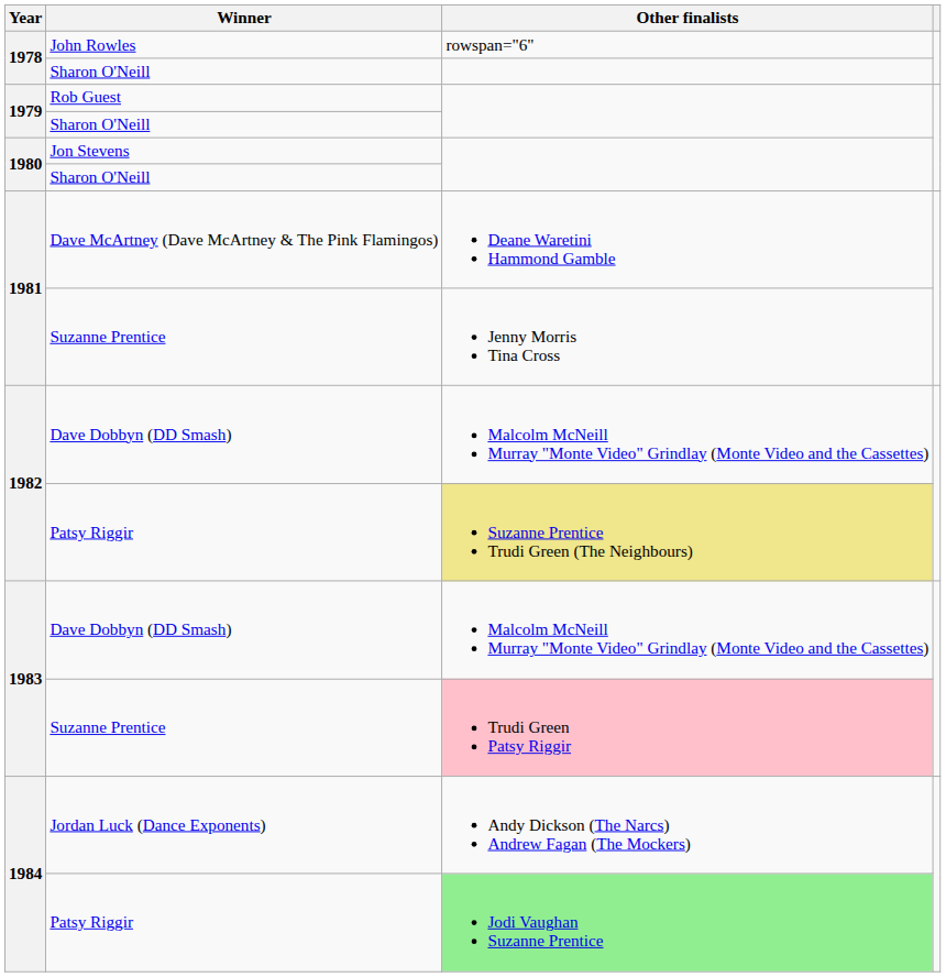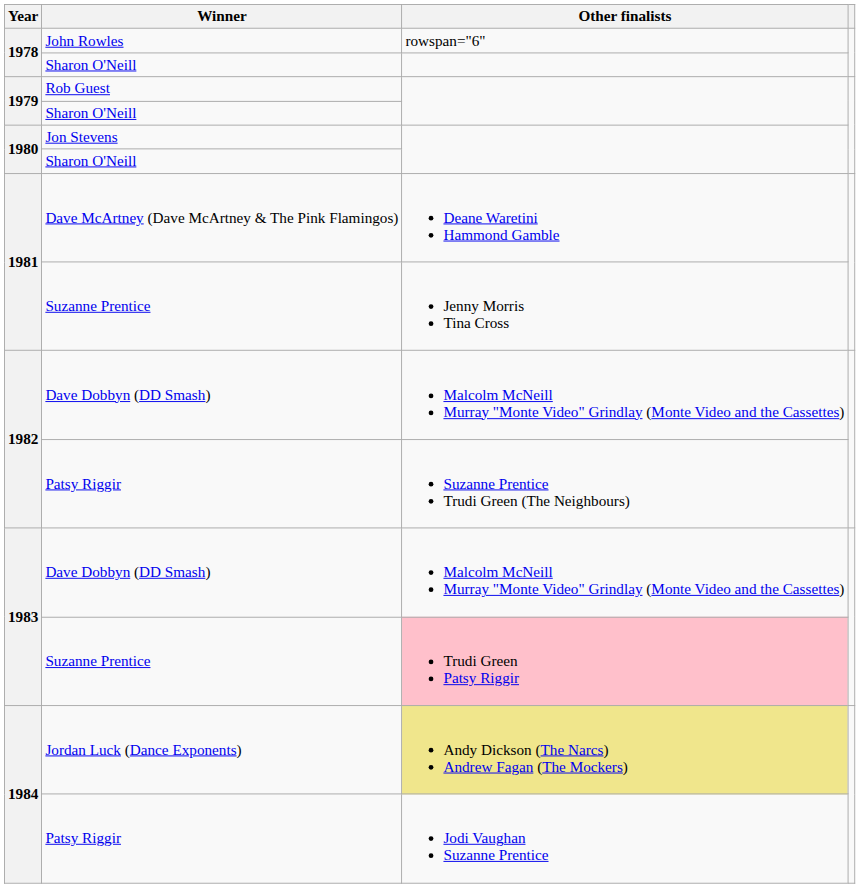1982 / Patsy Riggir | Other finalists: khaki background -> no background
Jordan Luck (Dance Exponents) | Other finalists: no background -> khaki background
1984 / Patsy Riggir | Other finalists: lightgreen background -> no background
